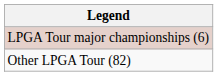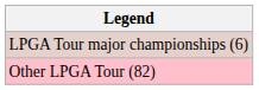row 3 | column 1: no background -> pink background
